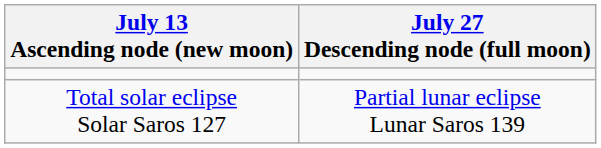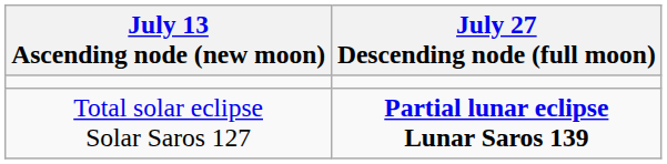row 3 | July 27 Descending node (full moon): normal -> bold
